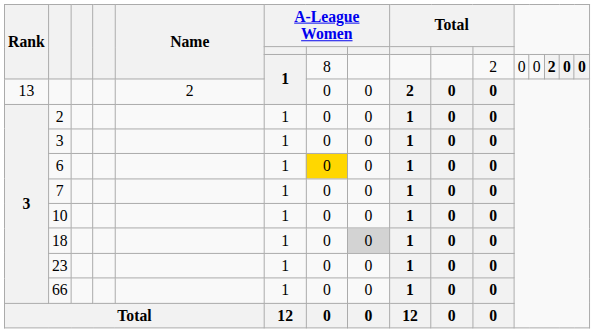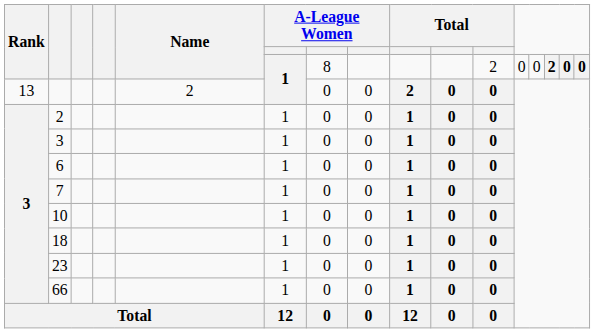6 | column 7: gold background -> no background
18 | column 8: lightgrey background -> no background
